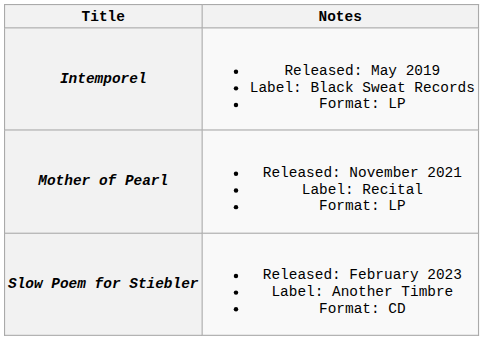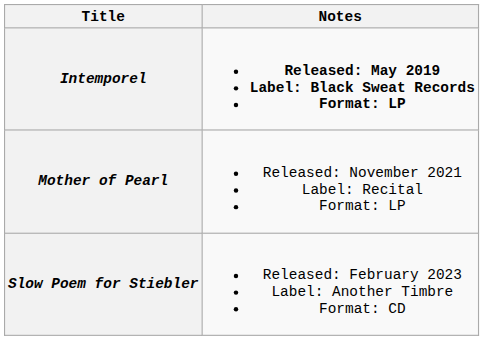Intemporel | Notes: normal -> bold
